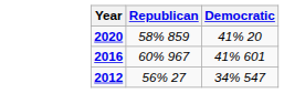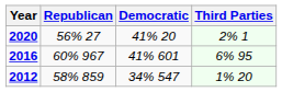+ column: Third Parties | 2% 1 | 6% 95 | 1% 20
2020 | Republican: 58% 859 -> 56% 27
2012 | Republican: 56% 27 -> 58% 859
